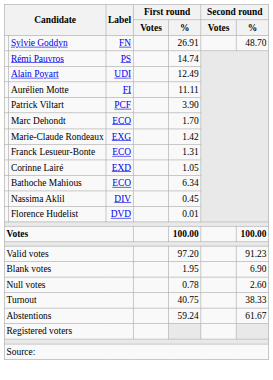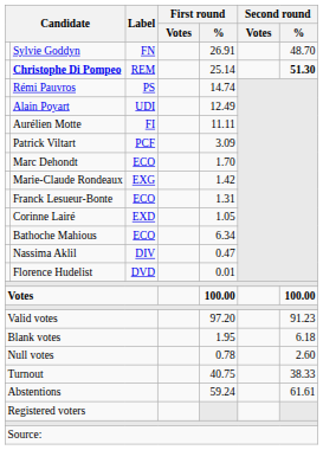+ row: Christophe Di Pompeo | REM | 25.14 | 51.30
Patrick Viltart | First round / %: 3.90 -> 3.09
Nassima Aklil | First round / %: 0.45 -> 0.47
Blank votes | Second round / %: 6.90 -> 6.18
Abstentions | Second round / %: 61.67 -> 61.61
